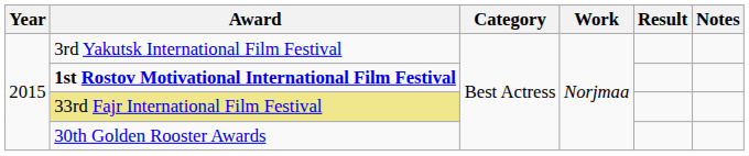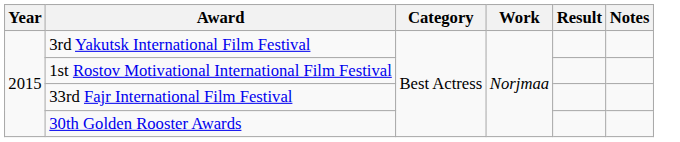1st Rostov Motivational International Film Festival | Award: bold -> normal
33rd Fajr International Film Festival | Award: khaki background -> no background
